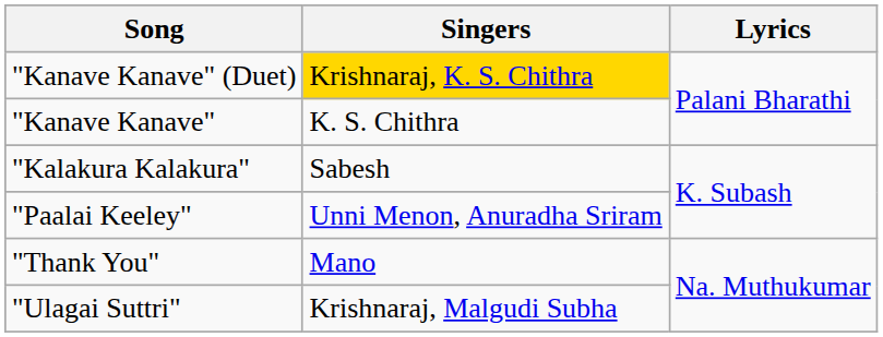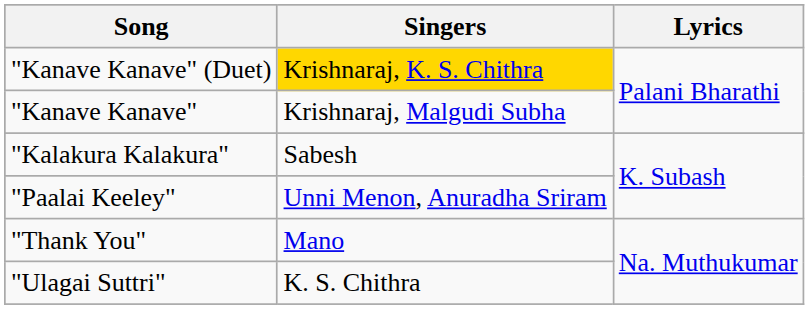"Kanave Kanave" | Singers: K. S. Chithra -> Krishnaraj, Malgudi Subha
"Ulagai Suttri" | Singers: Krishnaraj, Malgudi Subha -> K. S. Chithra
